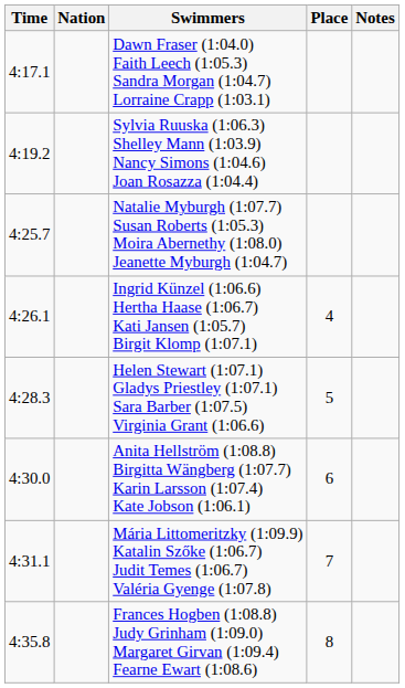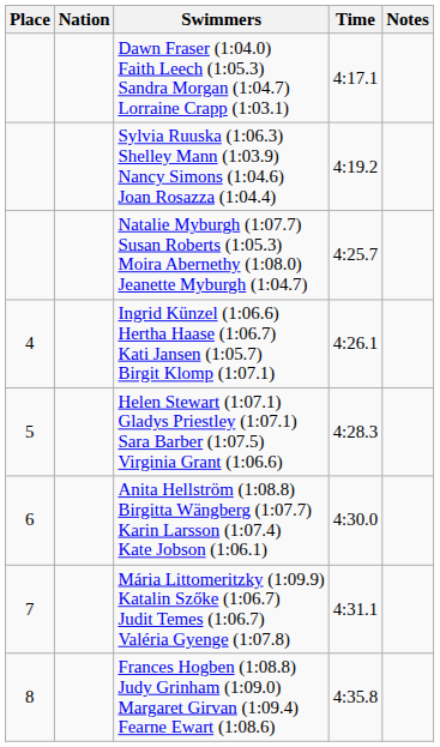columns swapped: Place <-> Time
